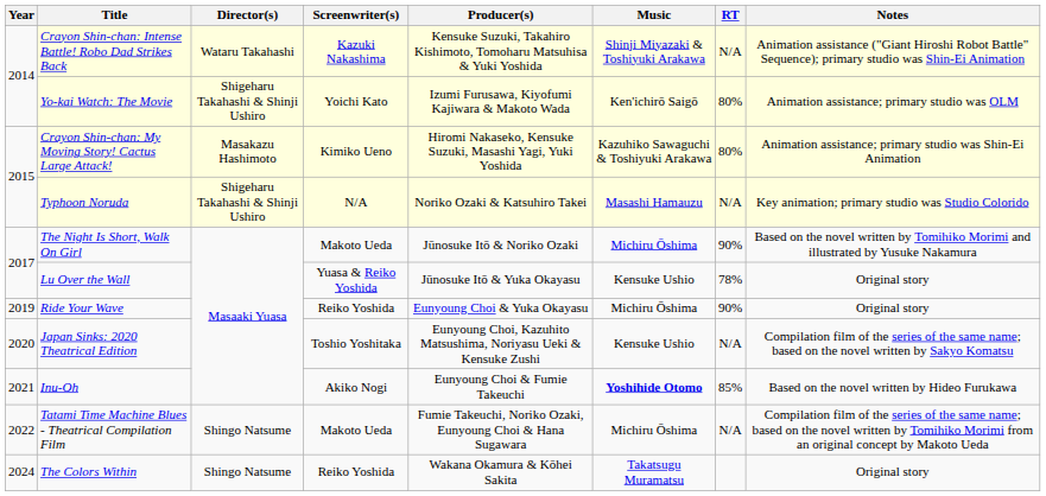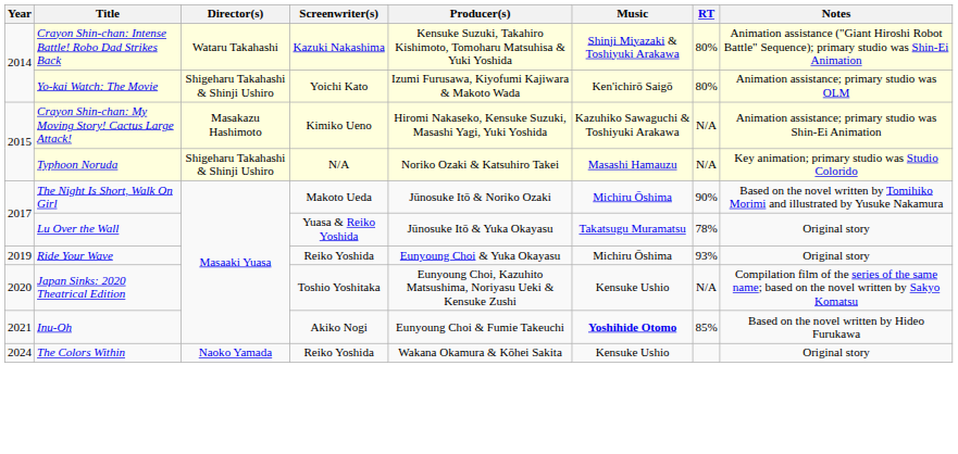Crayon Shin-chan: Intense Battle! Robo Dad Strikes Back | RT: N/A -> 80%
Crayon Shin-chan: My Moving Story! Cactus Large Attack! | RT: 80% -> N/A
Lu Over the Wall | Music: Kensuke Ushio -> Takatsugu Muramatsu
Ride Your Wave | RT: 90% -> 93%
- row: 2022 | Tatami Time Machine Blues - Theatrical Compilation Film | Shingo Natsume | Makoto Ueda | Fumie Takeuchi, Noriko Ozaki, Eunyoung Choi & Hana Sugawara | Michiru Ōshima | N/A | Compilation film of the series of the same name; based on the novel written by Tomihiko Morimi from an original concept by Makoto Ueda
The Colors Within | Director(s): Shingo Natsume -> Naoko Yamada
The Colors Within | Music: Takatsugu Muramatsu -> Kensuke Ushio
